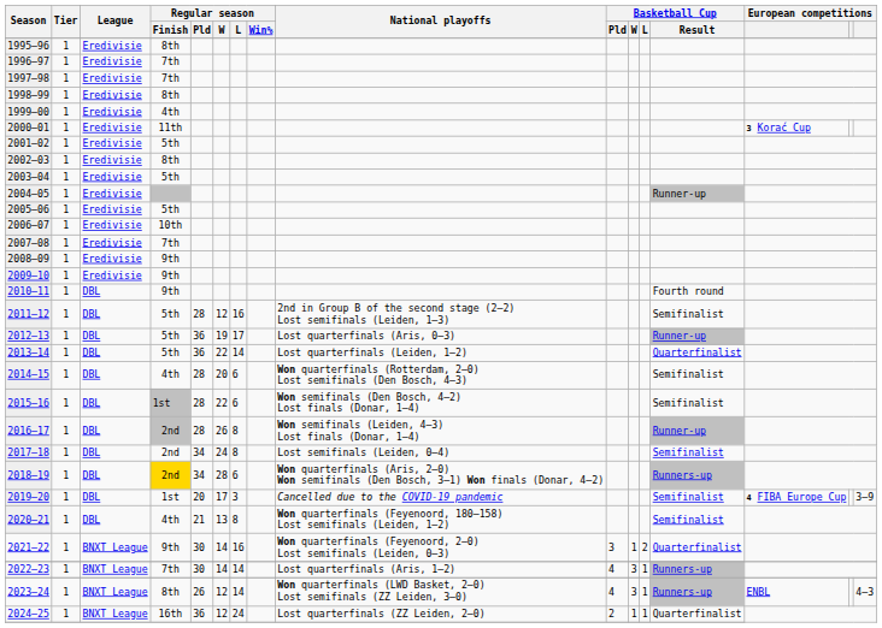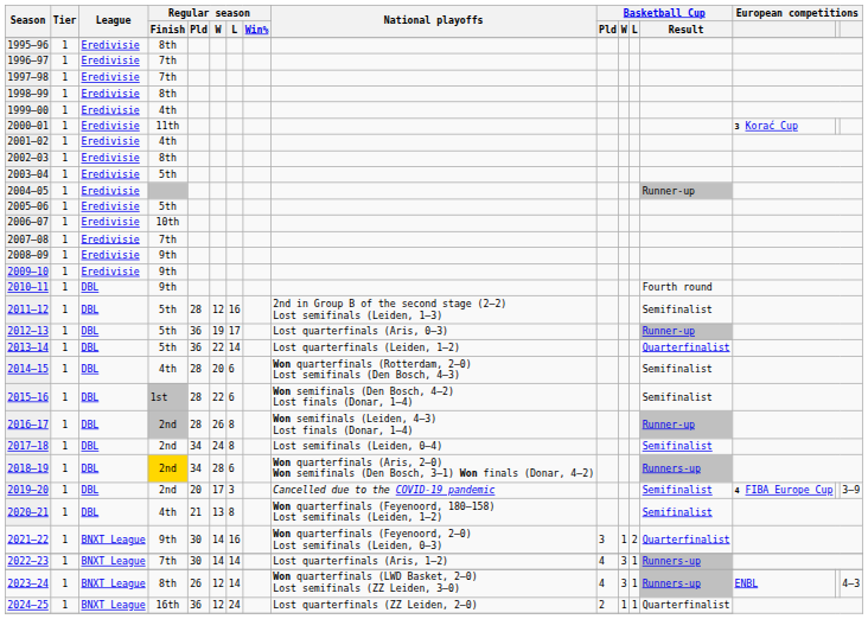2001–02 | Regular season / Finish: 5th -> 4th
2019–20 | Regular season / Finish: 1st -> 2nd
